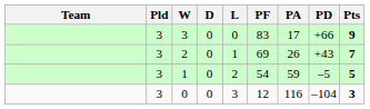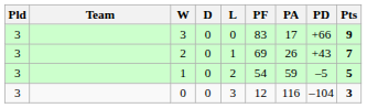columns swapped: Team <-> Pld
